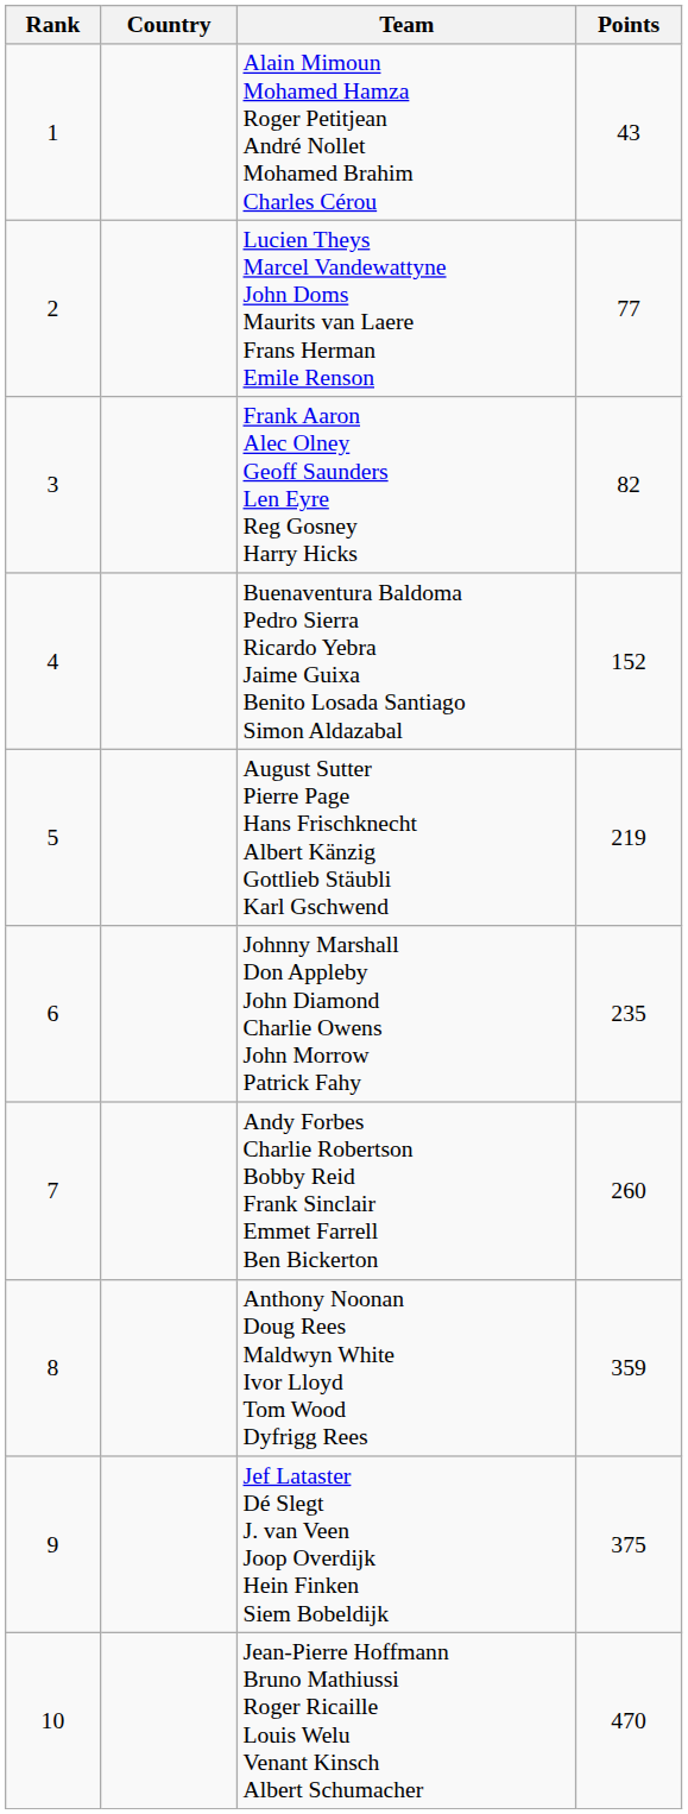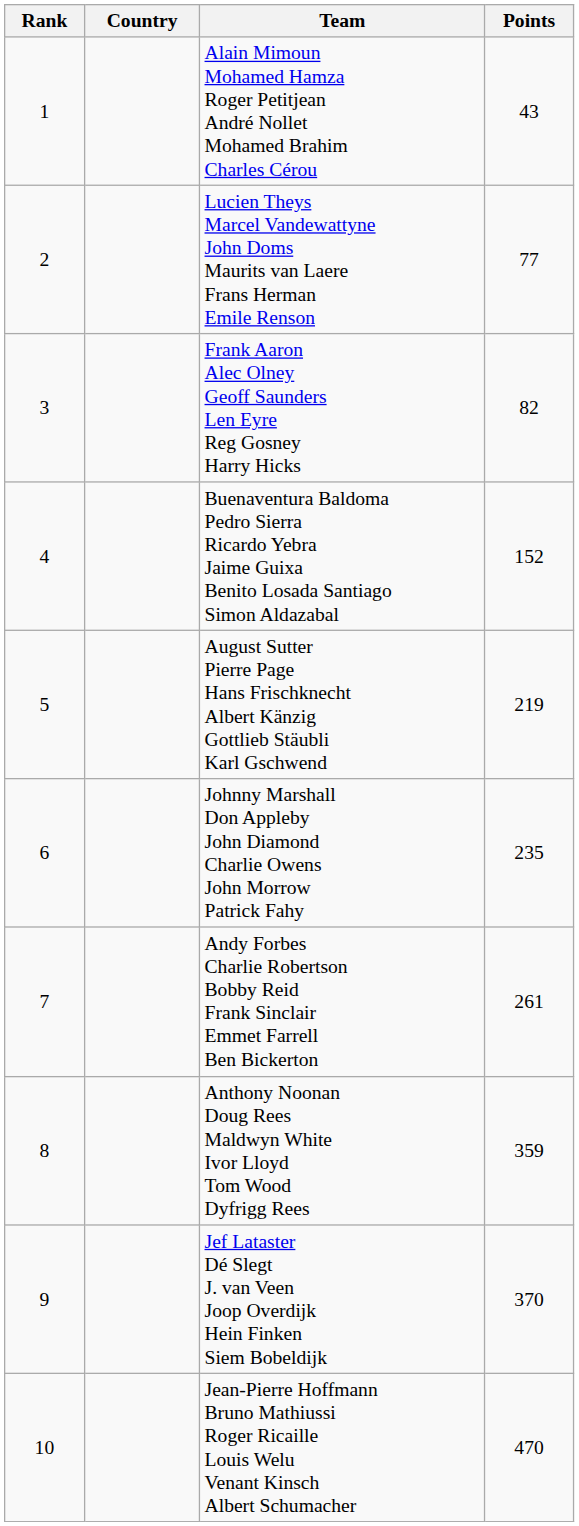row 8 | Points: 260 -> 261
row 10 | Points: 375 -> 370
